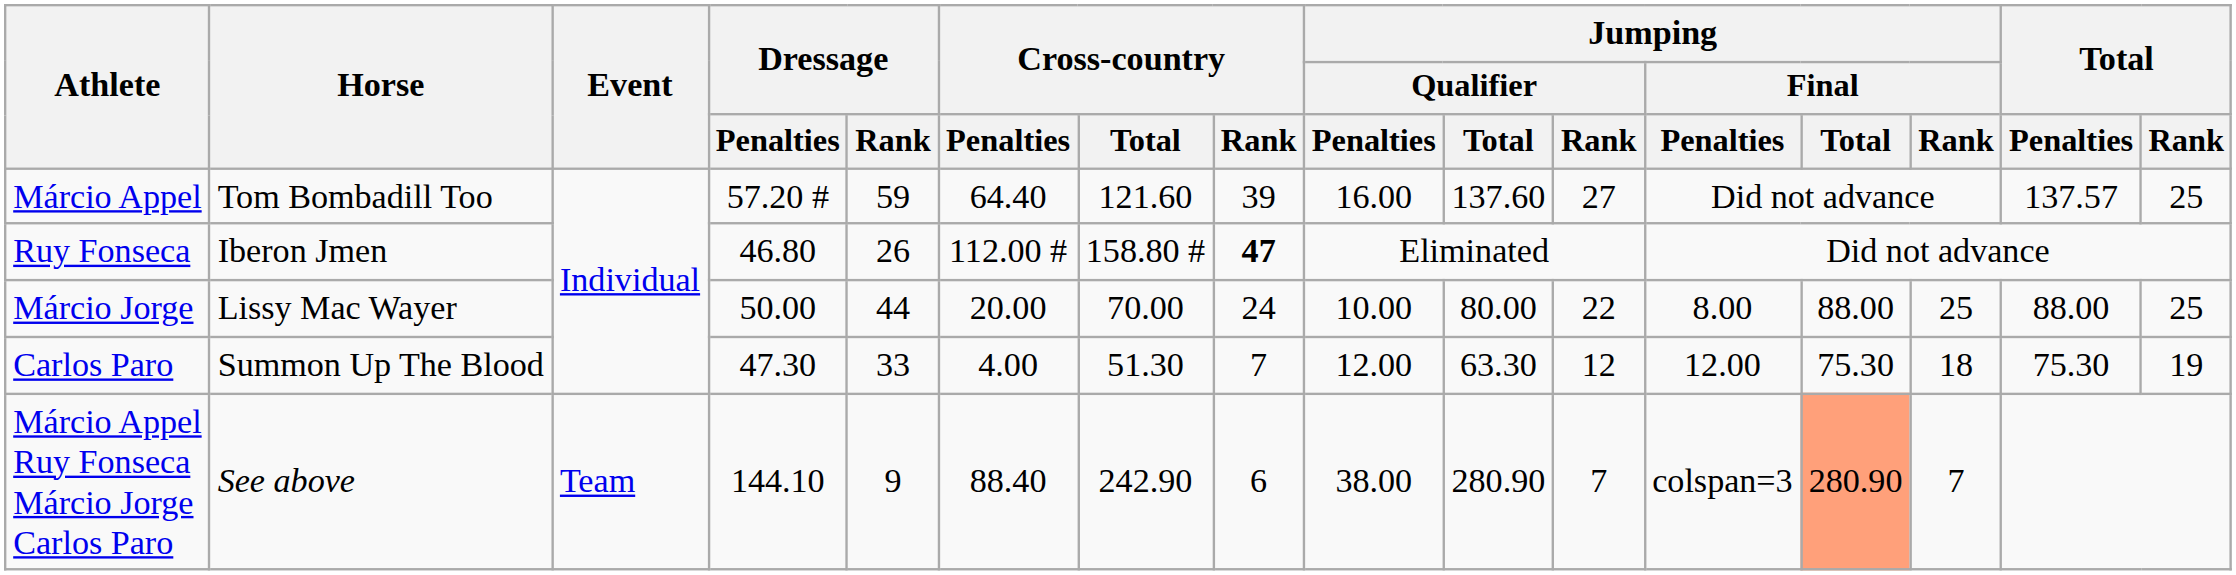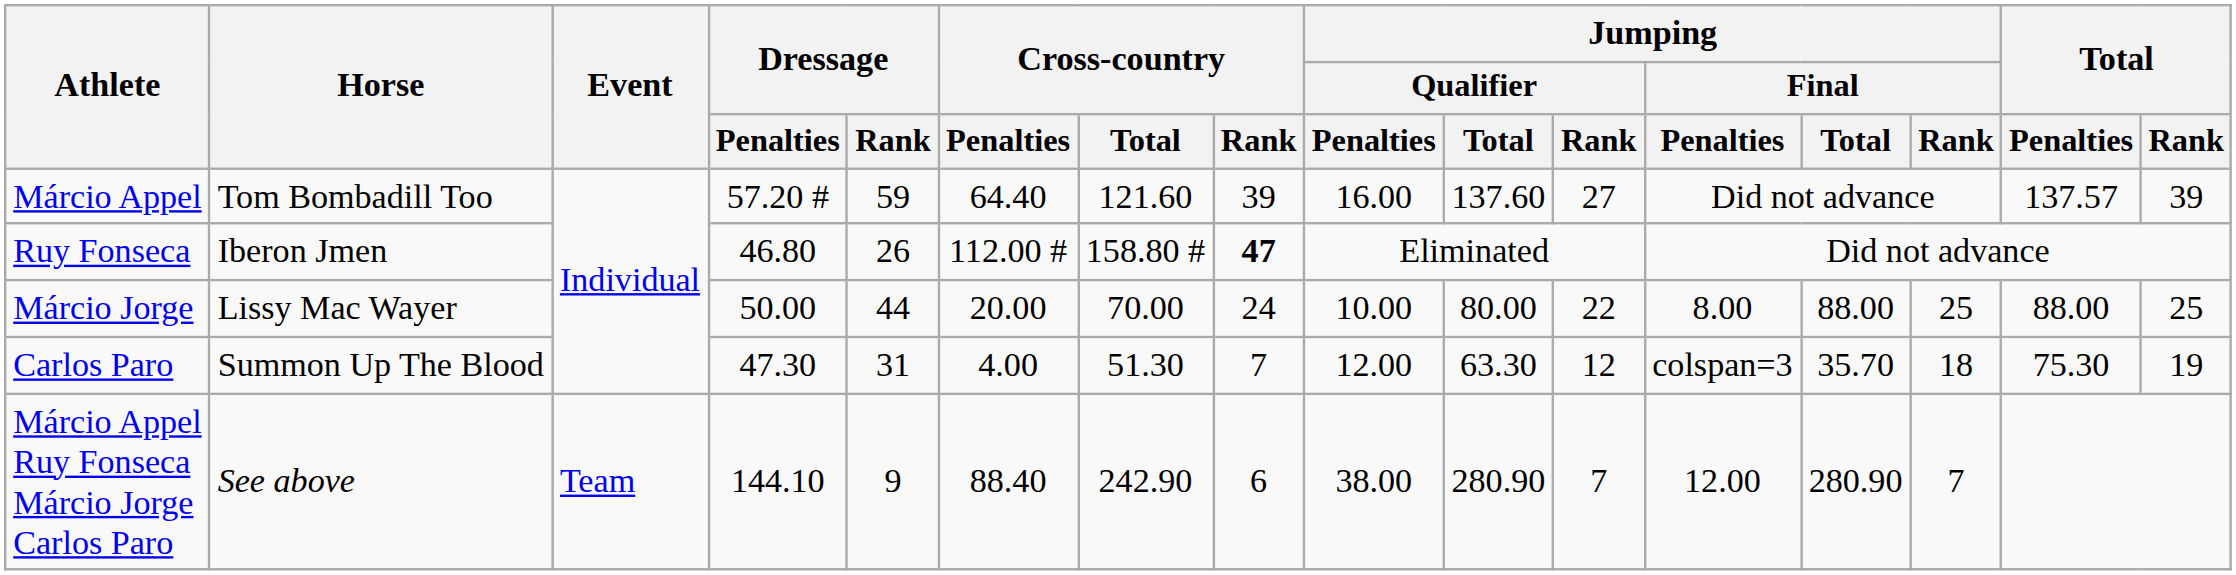Márcio Appel | Total / Rank: 25 -> 39
Carlos Paro | Dressage / Rank: 33 -> 31
Carlos Paro | Jumping / Final / Penalties: 12.00 -> colspan=3
Carlos Paro | Jumping / Final / Total: 75.30 -> 35.70
Márcio Appel Ruy Fonseca Márcio Jorge Carlos Paro | Jumping / Final / Penalties: colspan=3 -> 12.00
Márcio Appel Ruy Fonseca Márcio Jorge Carlos Paro | Jumping / Final / Total: lightsalmon background -> no background
